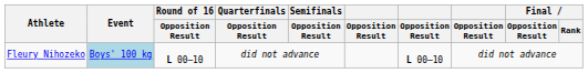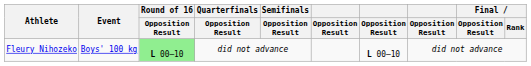Fleury Nihozeko | Event: lightblue background -> no background
Fleury Nihozeko | Round of 16 / Opposition Result: no background -> lightgreen background
